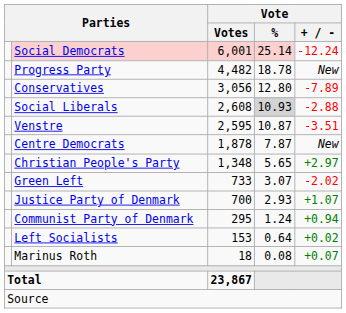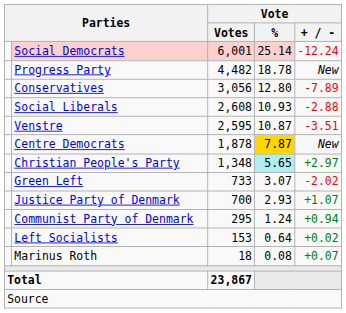Social Liberals | Vote / %: lightgrey background -> no background
Centre Democrats | Vote / %: no background -> gold background
Christian People's Party | Vote / %: no background -> paleturquoise background
